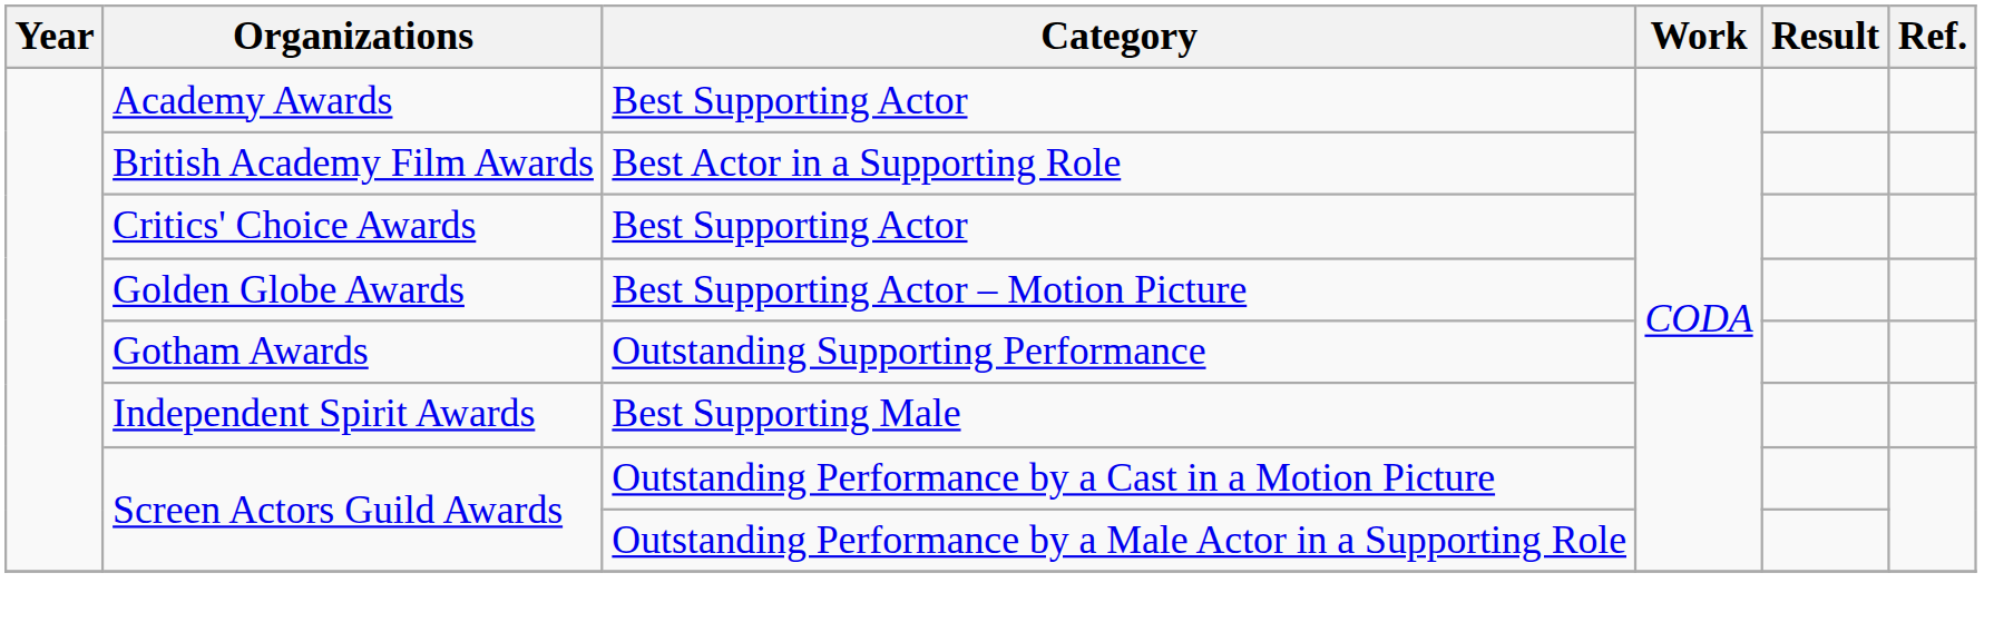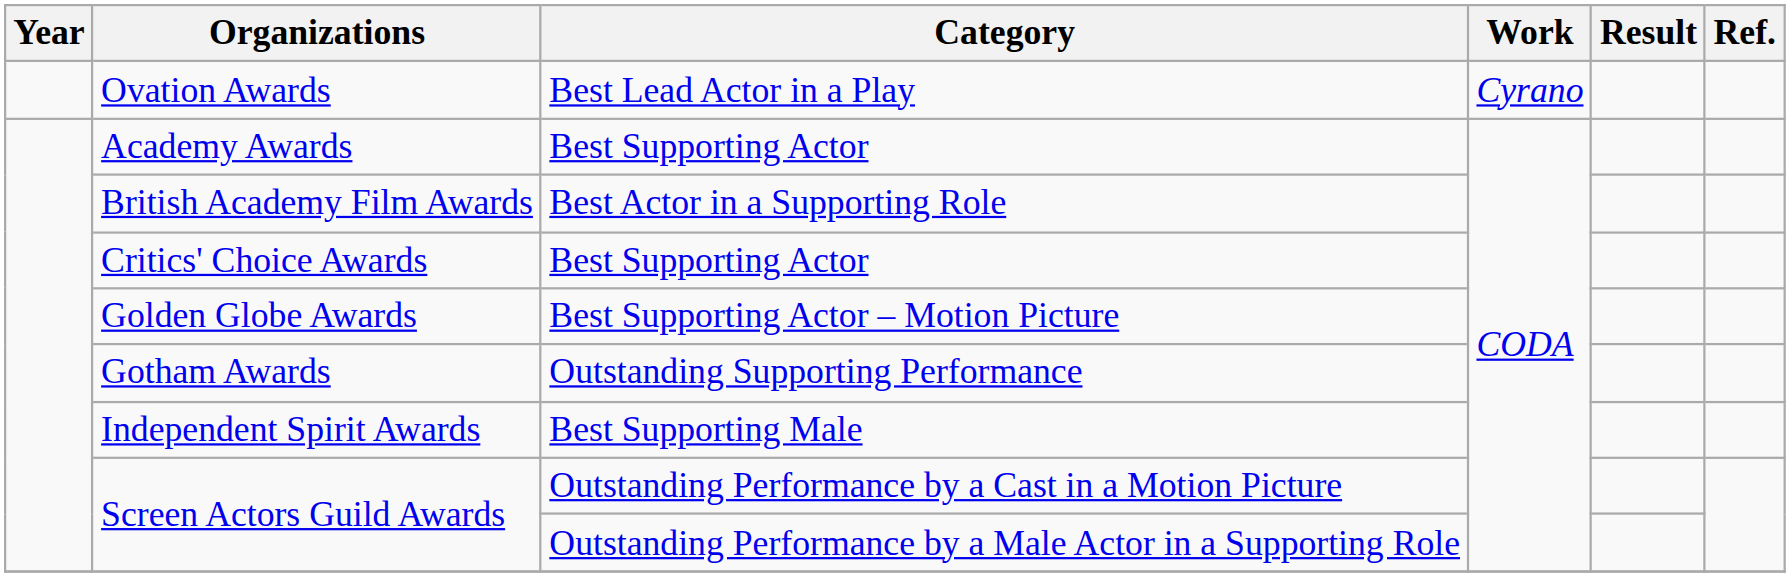+ row: Ovation Awards | Best Lead Actor in a Play | Cyrano
